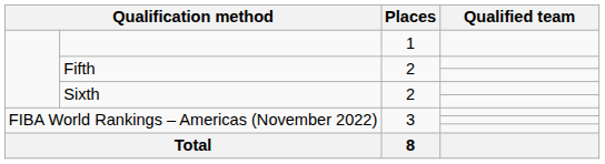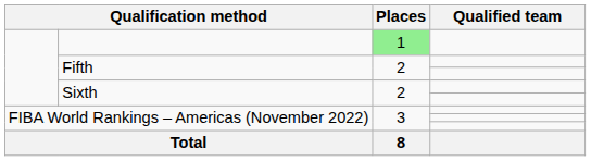row 2 | Places: no background -> lightgreen background
